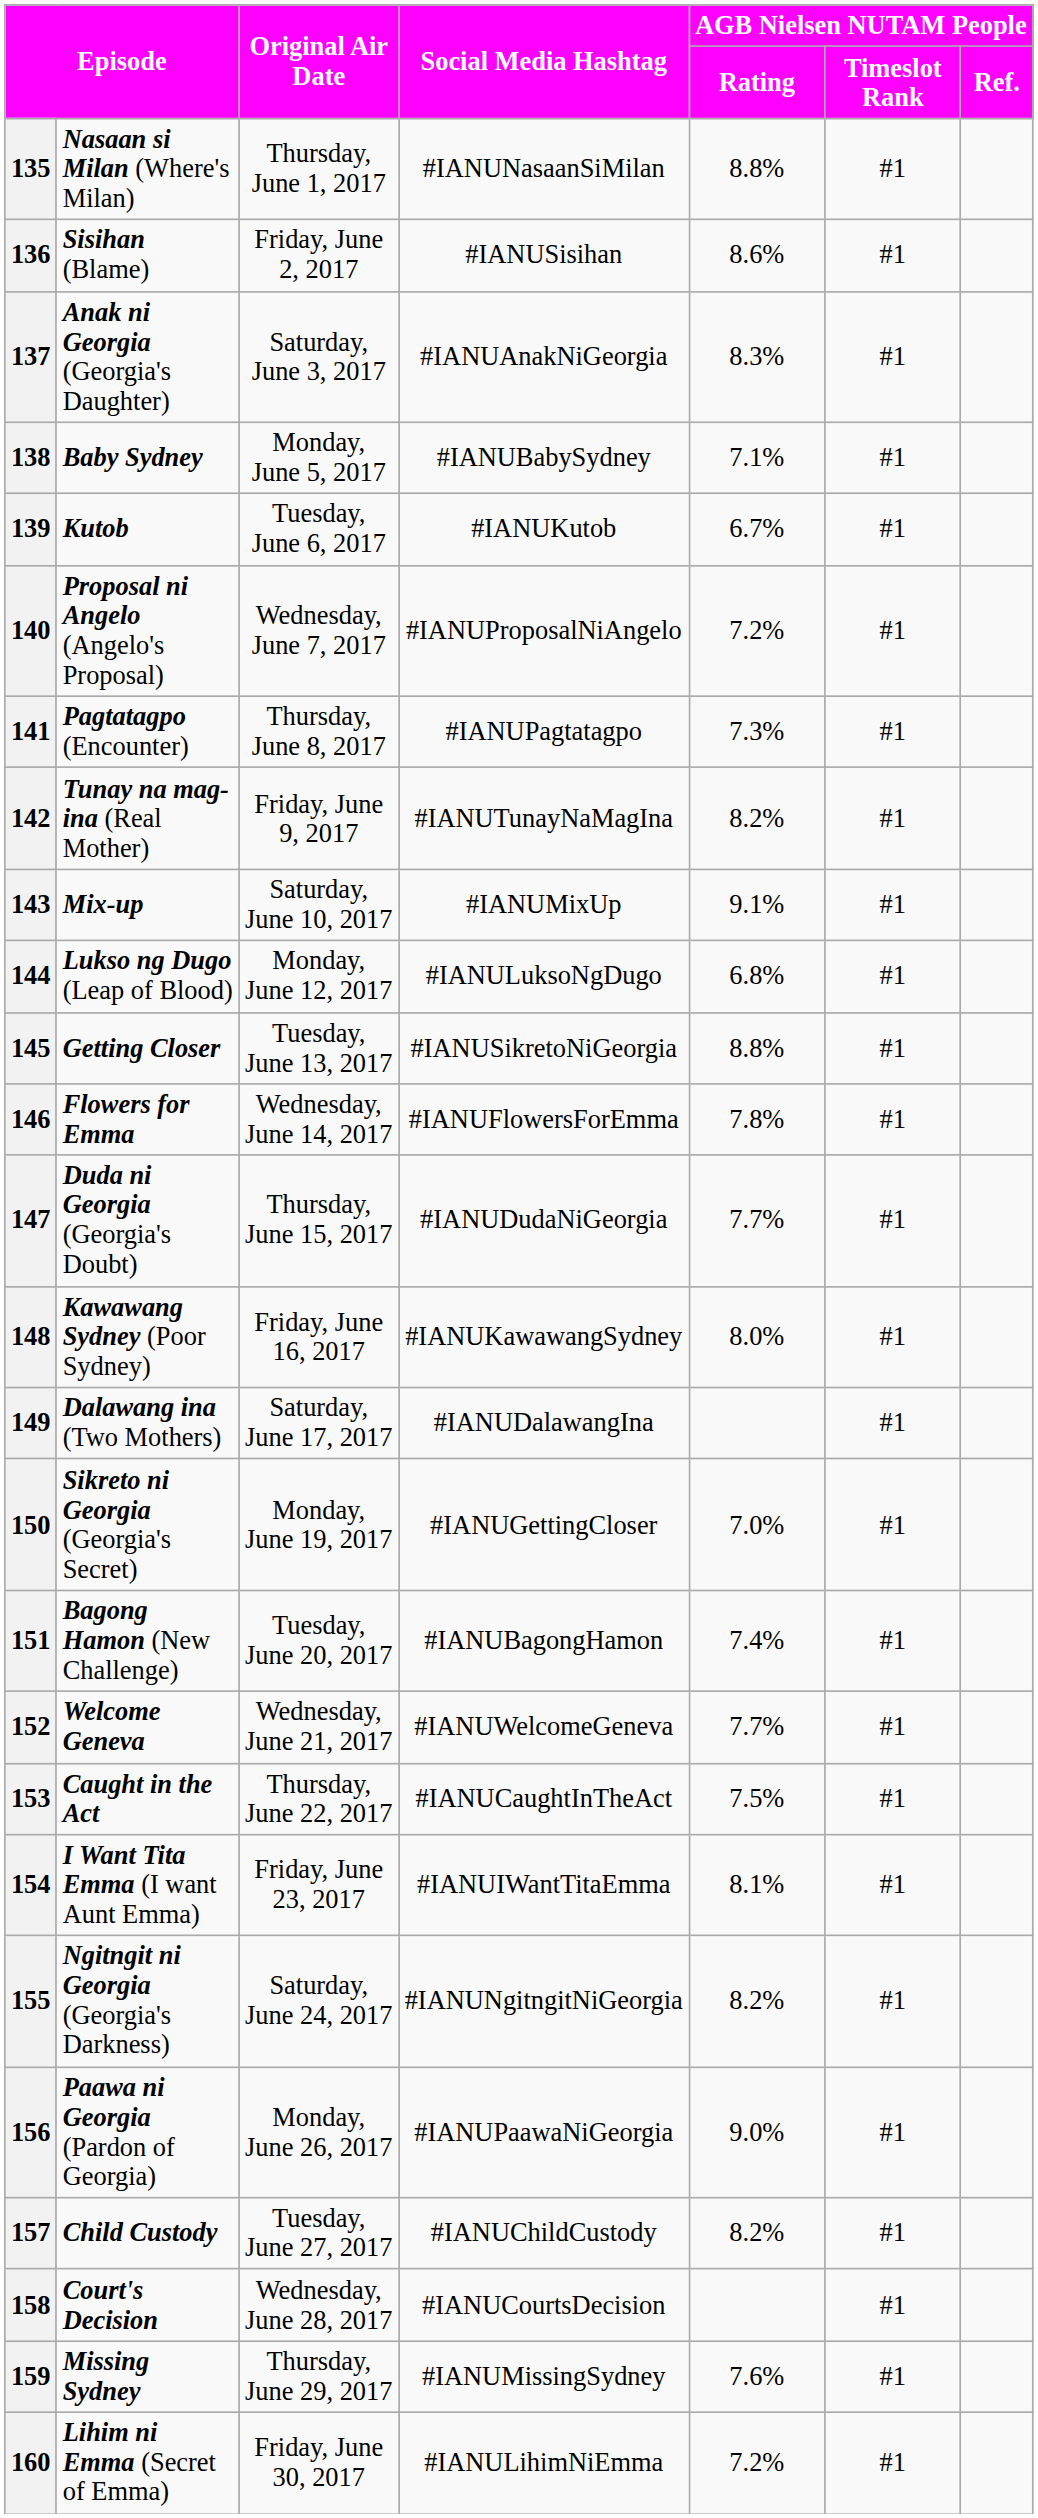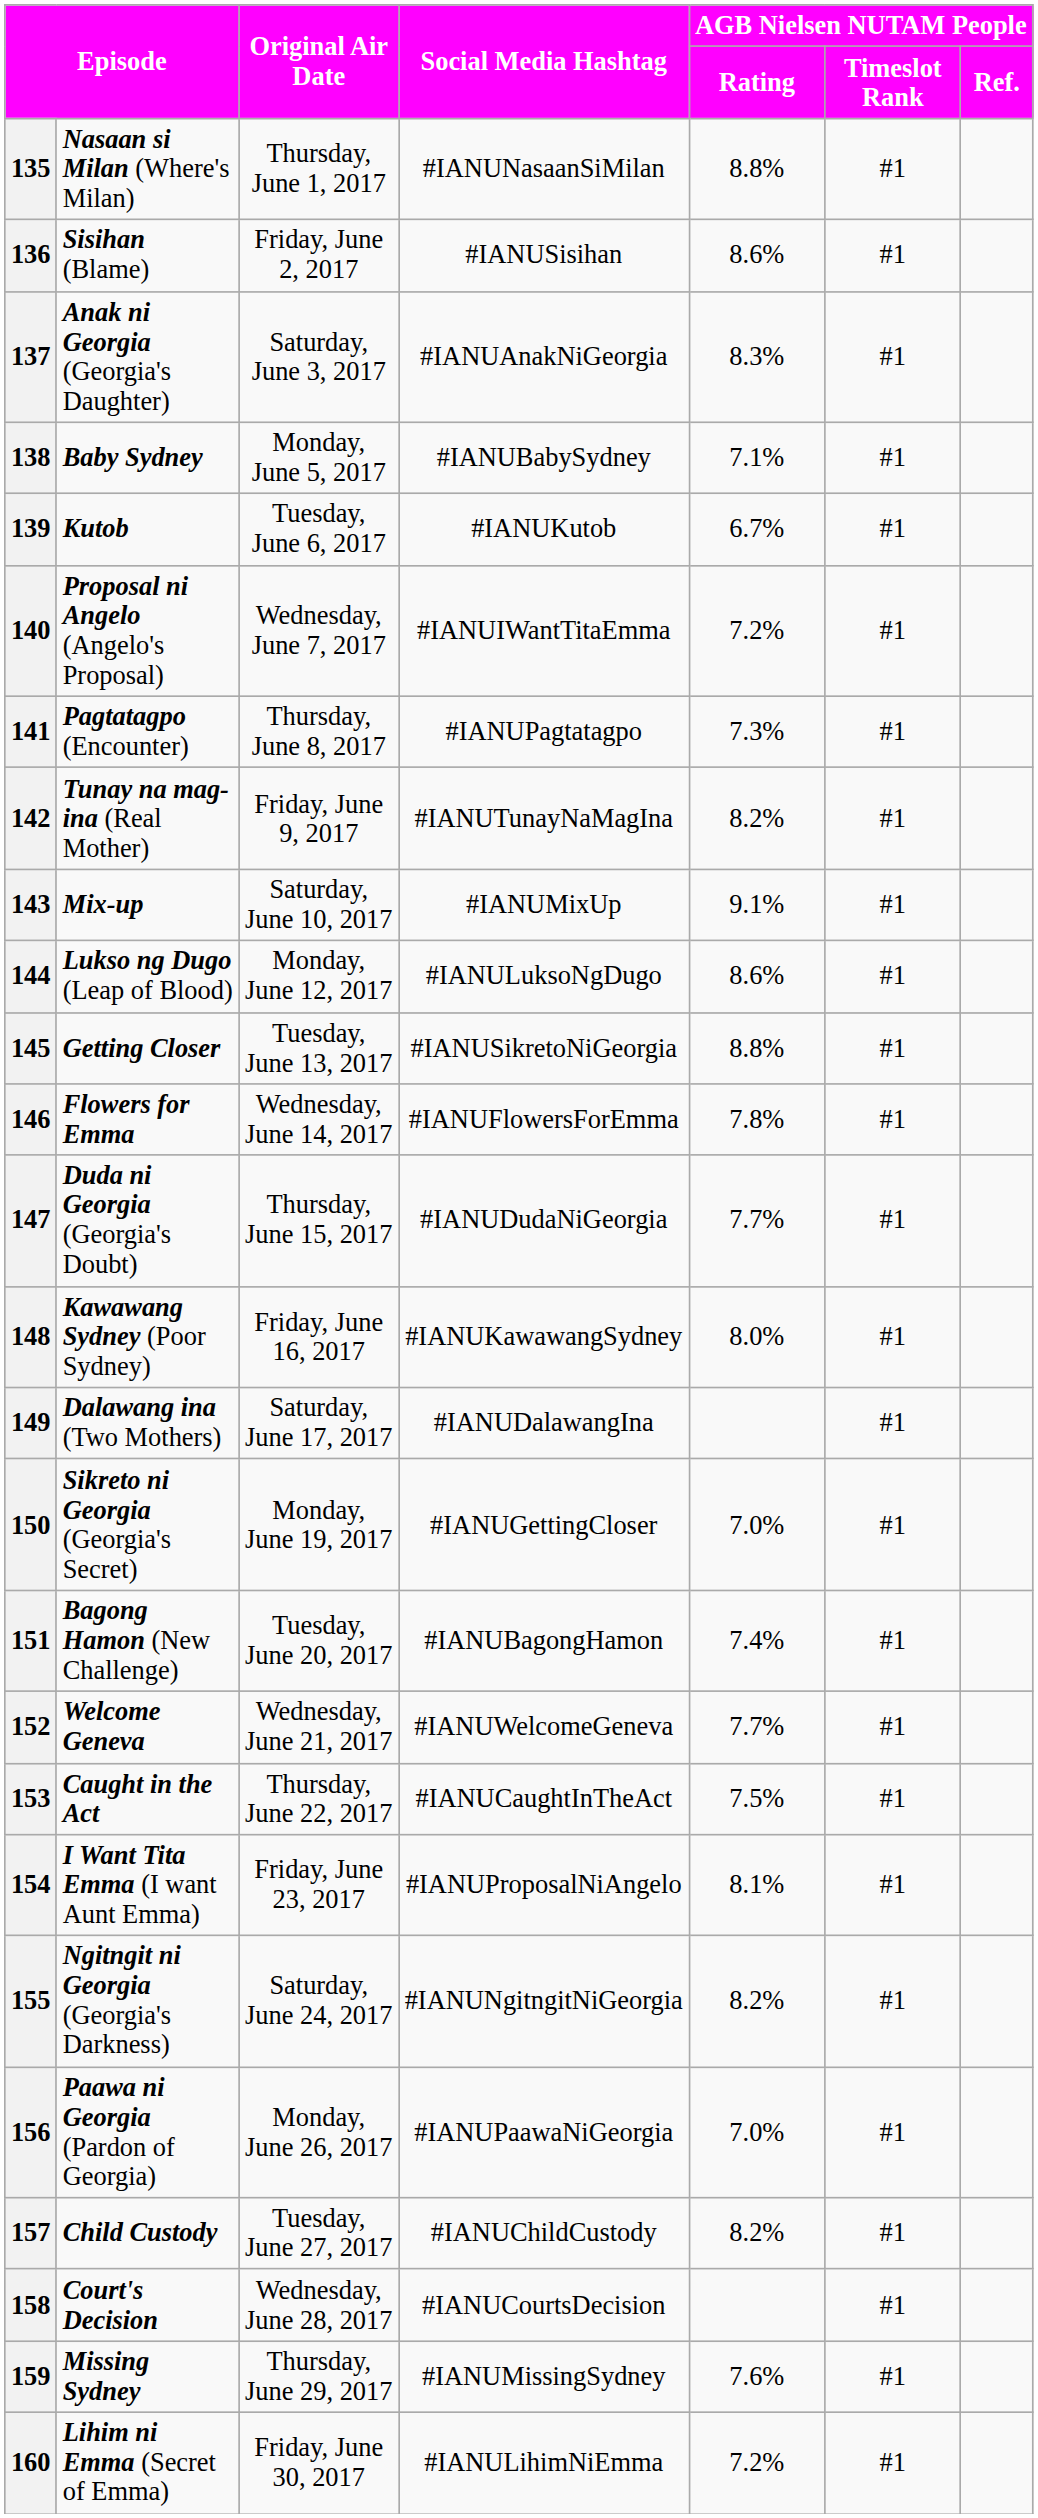140 | Social Media Hashtag: #IANUProposalNiAngelo -> #IANUIWantTitaEmma
144 | AGB Nielsen NUTAM People / Rating: 6.8% -> 8.6%
154 | Social Media Hashtag: #IANUIWantTitaEmma -> #IANUProposalNiAngelo
156 | AGB Nielsen NUTAM People / Rating: 9.0% -> 7.0%
